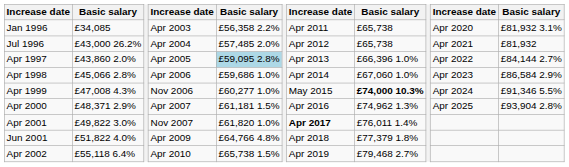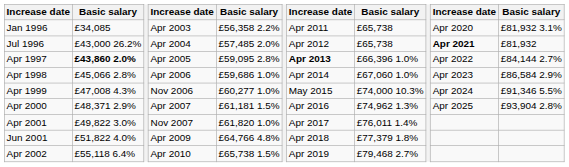Jul 1996 | column 10: normal -> bold
Apr 1997 | column 2: normal -> bold
Apr 1997 | column 5: lightblue background -> no background
Apr 1997 | column 7: normal -> bold
Apr 1999 | column 8: bold -> normal
Apr 2001 | column 7: bold -> normal
